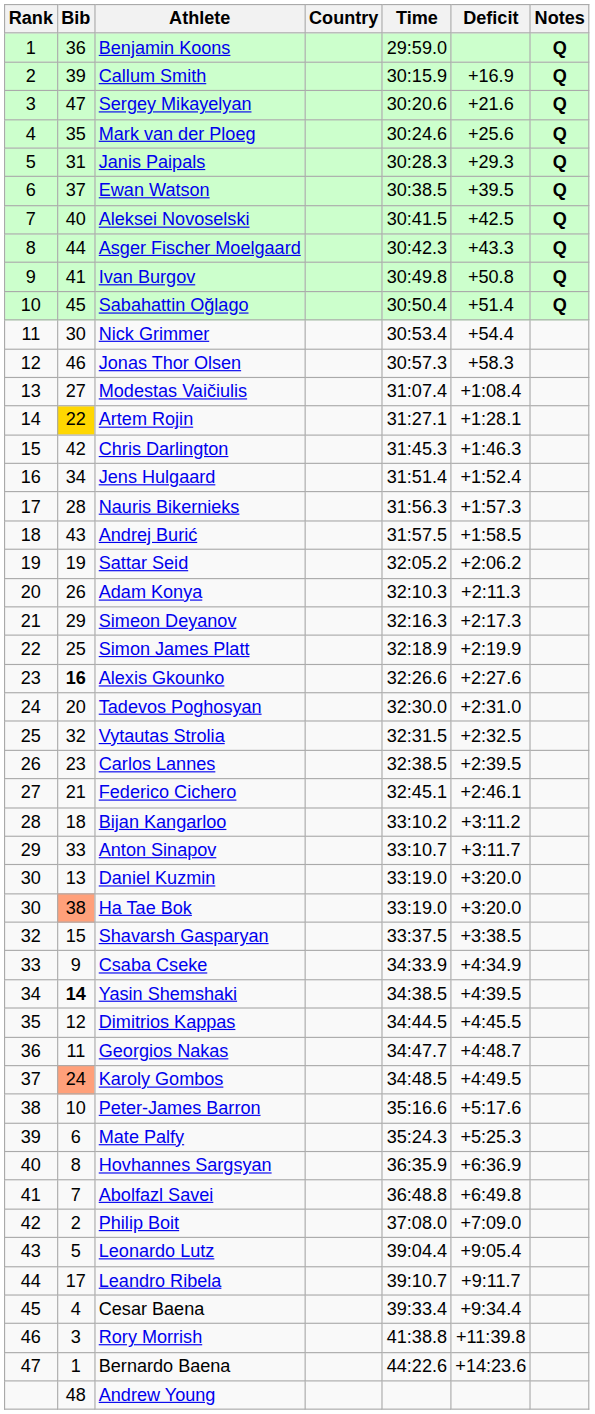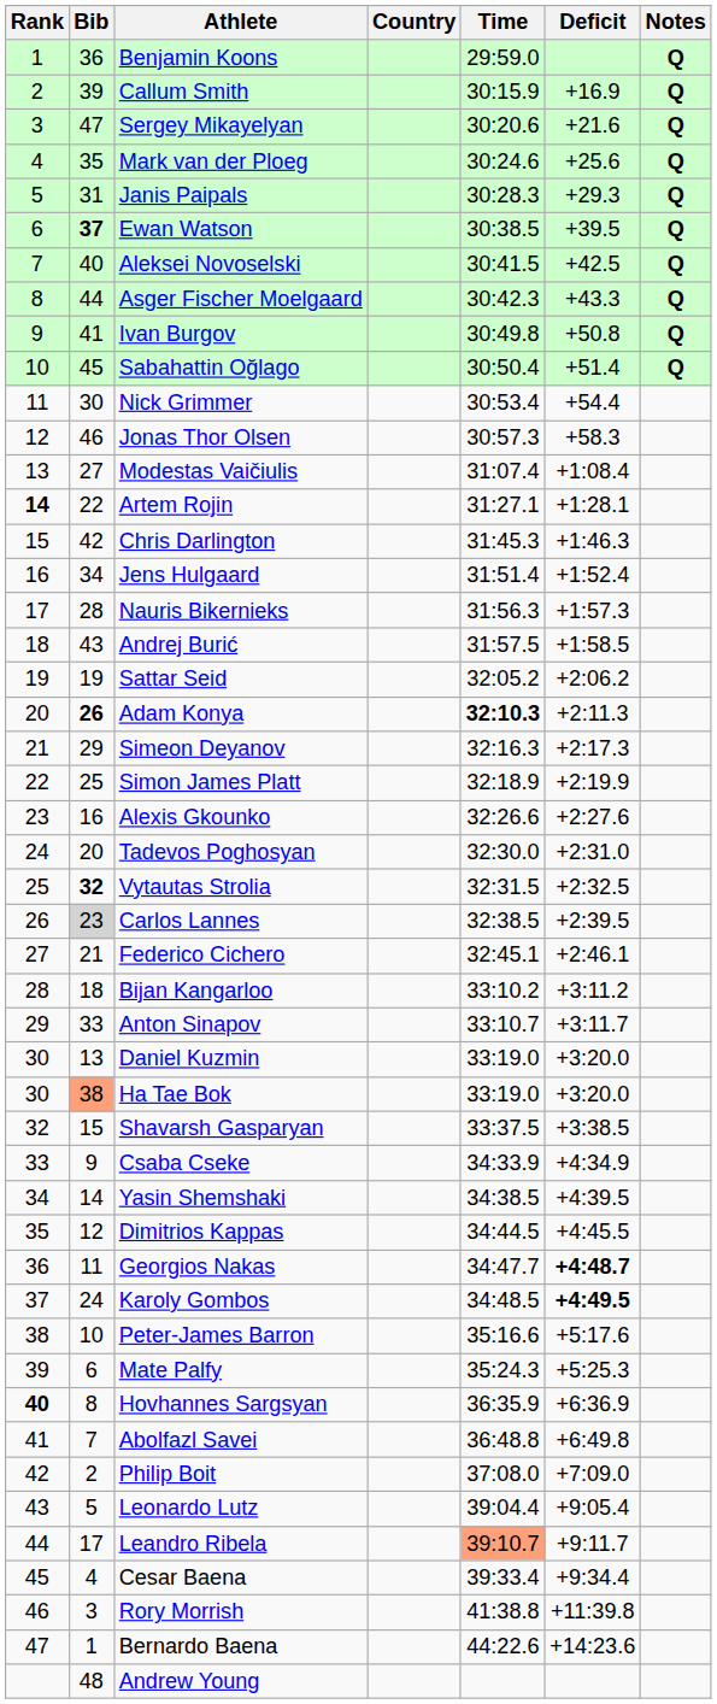Ewan Watson | Bib: normal -> bold
Artem Rojin | Rank: normal -> bold
Artem Rojin | Bib: gold background -> no background
Adam Konya | Bib: normal -> bold
Adam Konya | Time: normal -> bold
Alexis Gkounko | Bib: bold -> normal
Vytautas Strolia | Bib: normal -> bold
Carlos Lannes | Bib: no background -> lightgrey background
Yasin Shemshaki | Bib: bold -> normal
Georgios Nakas | Deficit: normal -> bold
Karoly Gombos | Bib: lightsalmon background -> no background
Karoly Gombos | Deficit: normal -> bold
Hovhannes Sargsyan | Rank: normal -> bold
Leandro Ribela | Time: no background -> lightsalmon background
